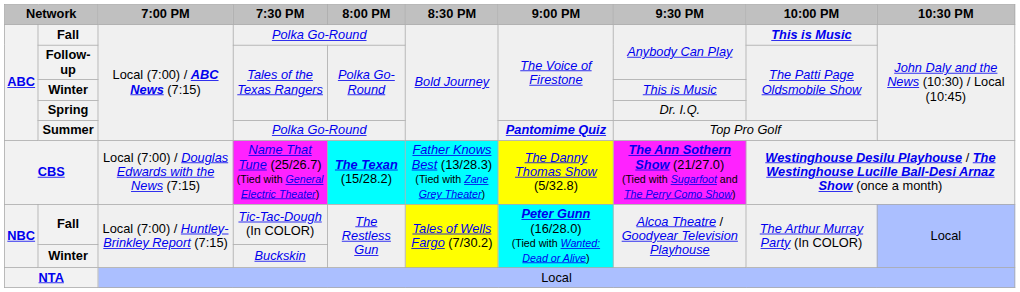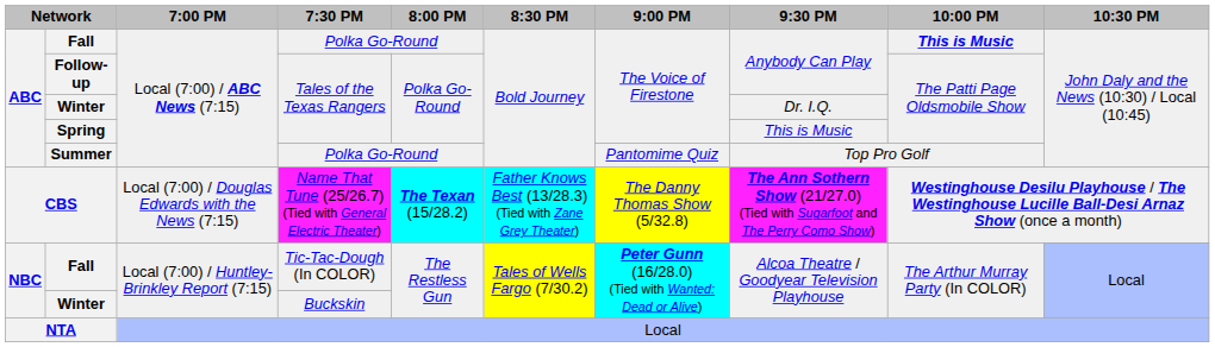Winter / Tales of the Texas Rangers | 9:30 PM: This is Music -> Dr. I.Q.
Spring | 9:30 PM: Dr. I.Q. -> This is Music
Summer | 9:00 PM: bold -> normal
